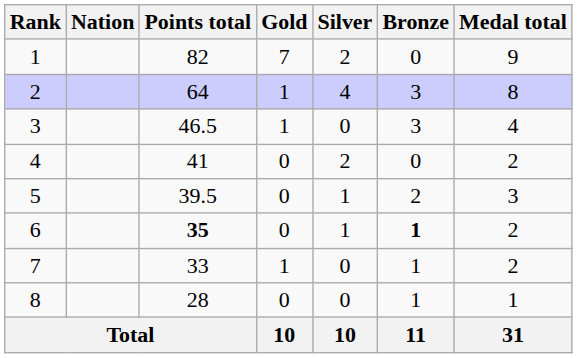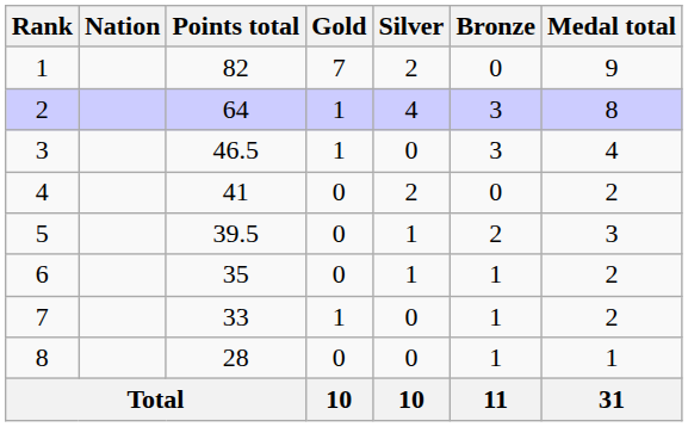6 | Points total: bold -> normal
6 | Bronze: bold -> normal
